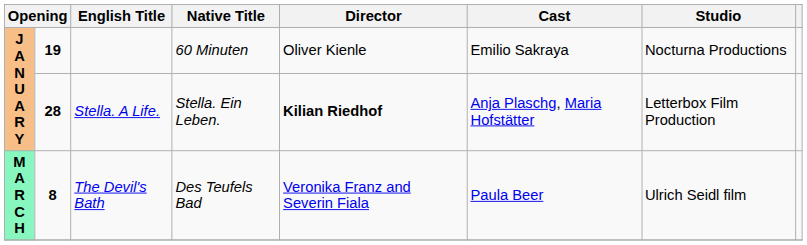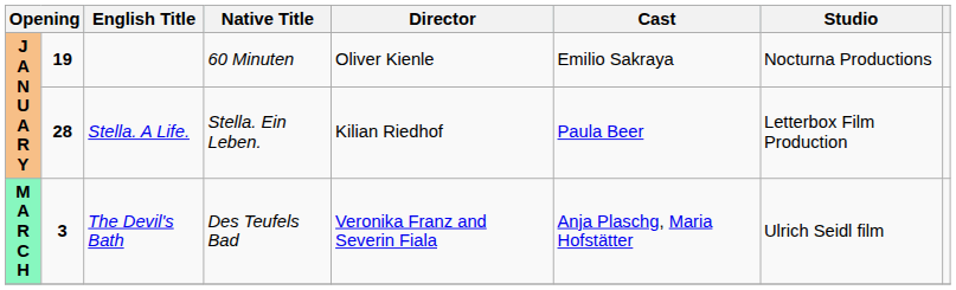Stella. A Life. | Director: bold -> normal
Stella. A Life. | Cast: Anja Plaschg, Maria Hofstätter -> Paula Beer
The Devil's Bath | column 2: 8 -> 3
The Devil's Bath | Cast: Paula Beer -> Anja Plaschg, Maria Hofstätter
